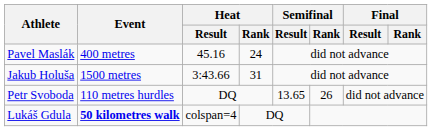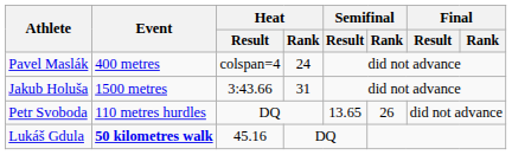Pavel Maslák | Heat / Result: 45.16 -> colspan=4
Lukáš Gdula | Heat / Result: colspan=4 -> 45.16
